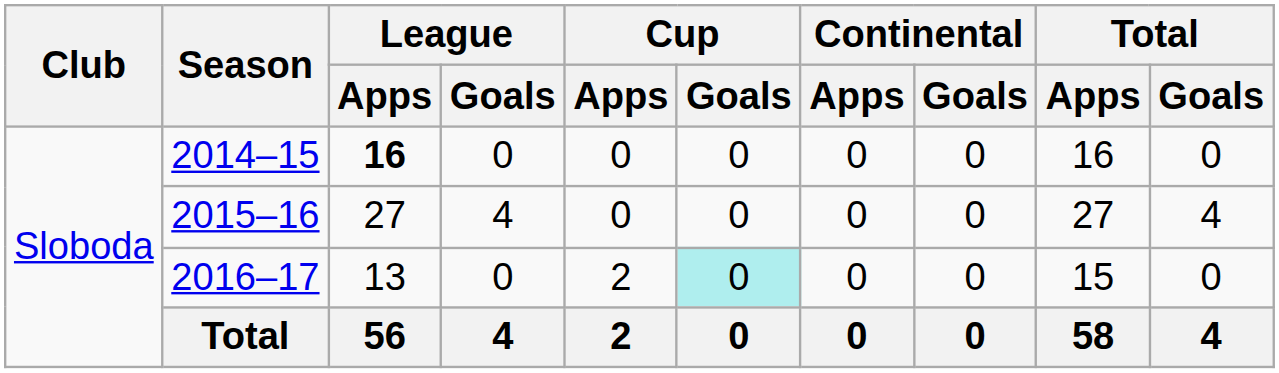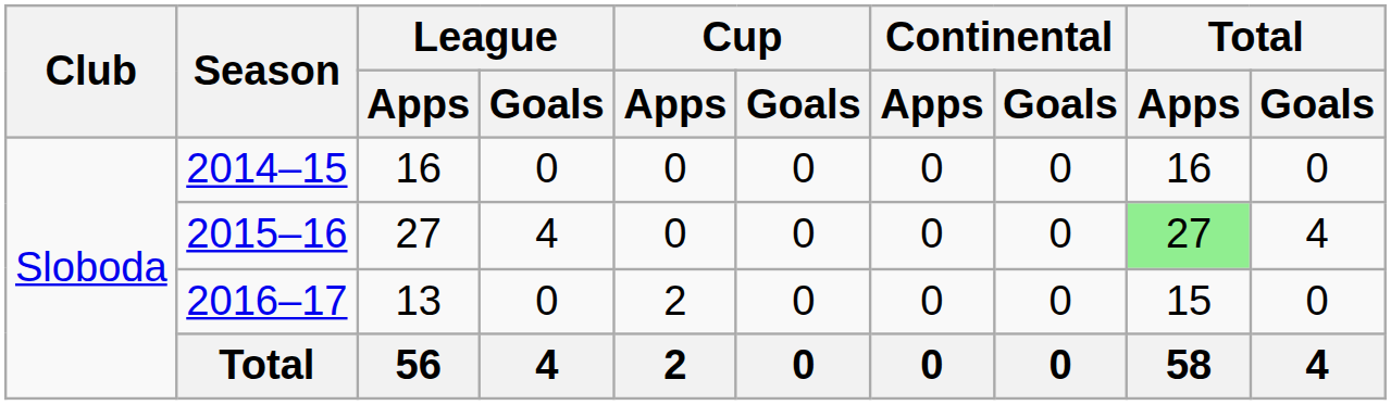2014–15 | League / Apps: bold -> normal
2015–16 | Total / Apps: no background -> lightgreen background
2016–17 | Cup / Goals: paleturquoise background -> no background
